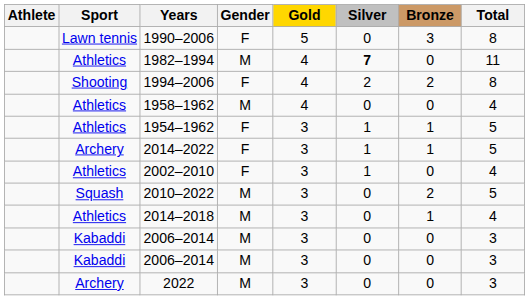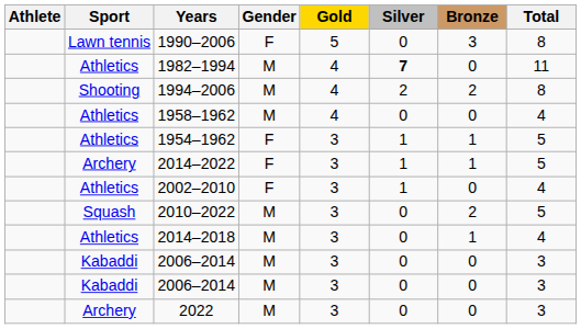1994–2006 | Gender: F -> M
